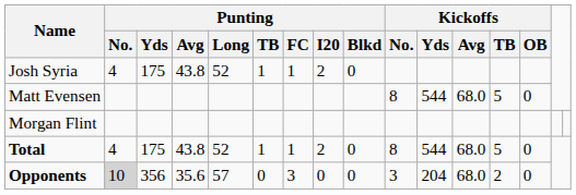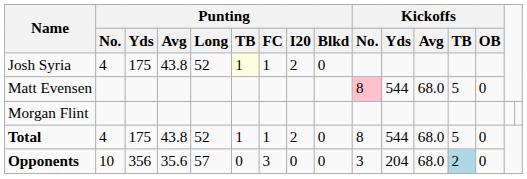Josh Syria | Punting / TB: no background -> lightyellow background
Matt Evensen | Kickoffs / No.: no background -> pink background
Opponents | Punting / No.: lightgrey background -> no background
Opponents | Kickoffs / TB: no background -> lightblue background
